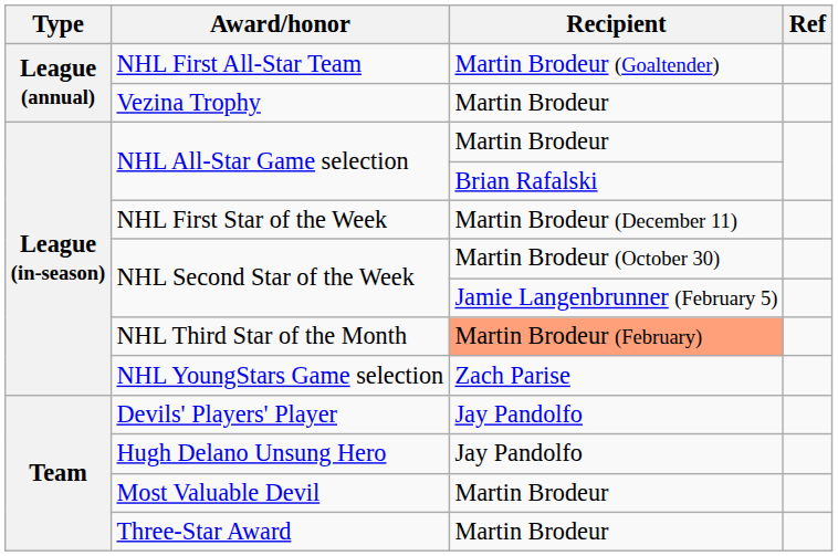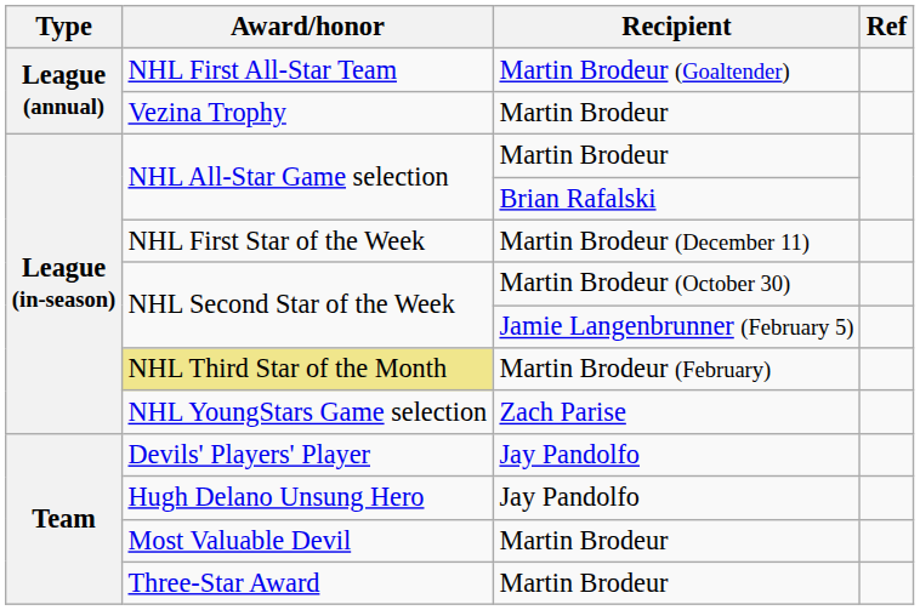NHL Third Star of the Month | Award/honor: no background -> khaki background
NHL Third Star of the Month | Recipient: lightsalmon background -> no background
